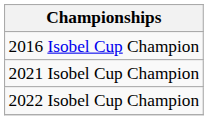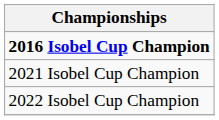row 2 | column 1: normal -> bold
